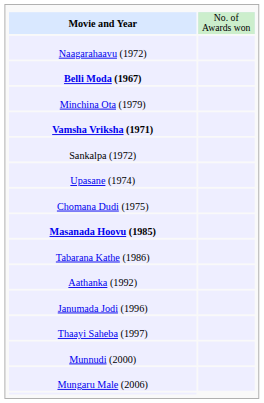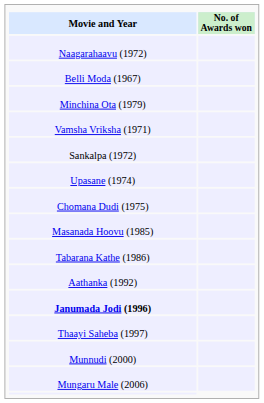Movie and Year | column 2: normal -> bold
Belli Moda (1967) | column 1: bold -> normal
Vamsha Vriksha (1971) | column 1: bold -> normal
Masanada Hoovu (1985) | column 1: bold -> normal
Janumada Jodi (1996) | column 1: normal -> bold
